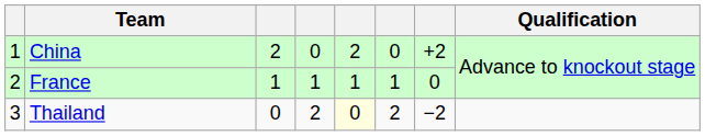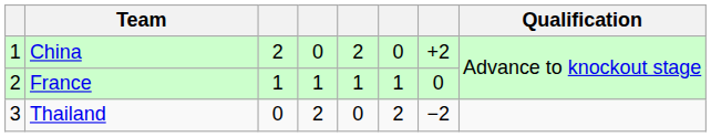Thailand | column 5: lightyellow background -> no background
